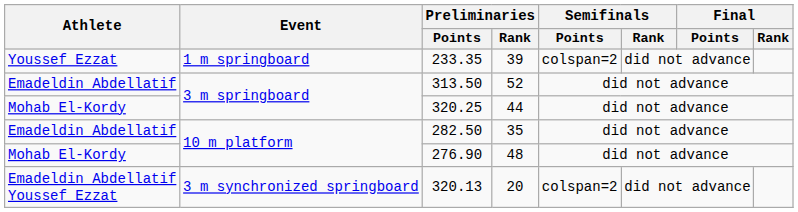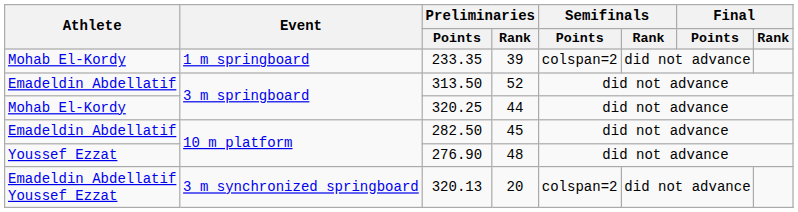233.35 | Athlete: Youssef Ezzat -> Mohab El-Kordy
282.50 | Preliminaries / Rank: 35 -> 45
276.90 | Athlete: Mohab El-Kordy -> Youssef Ezzat
